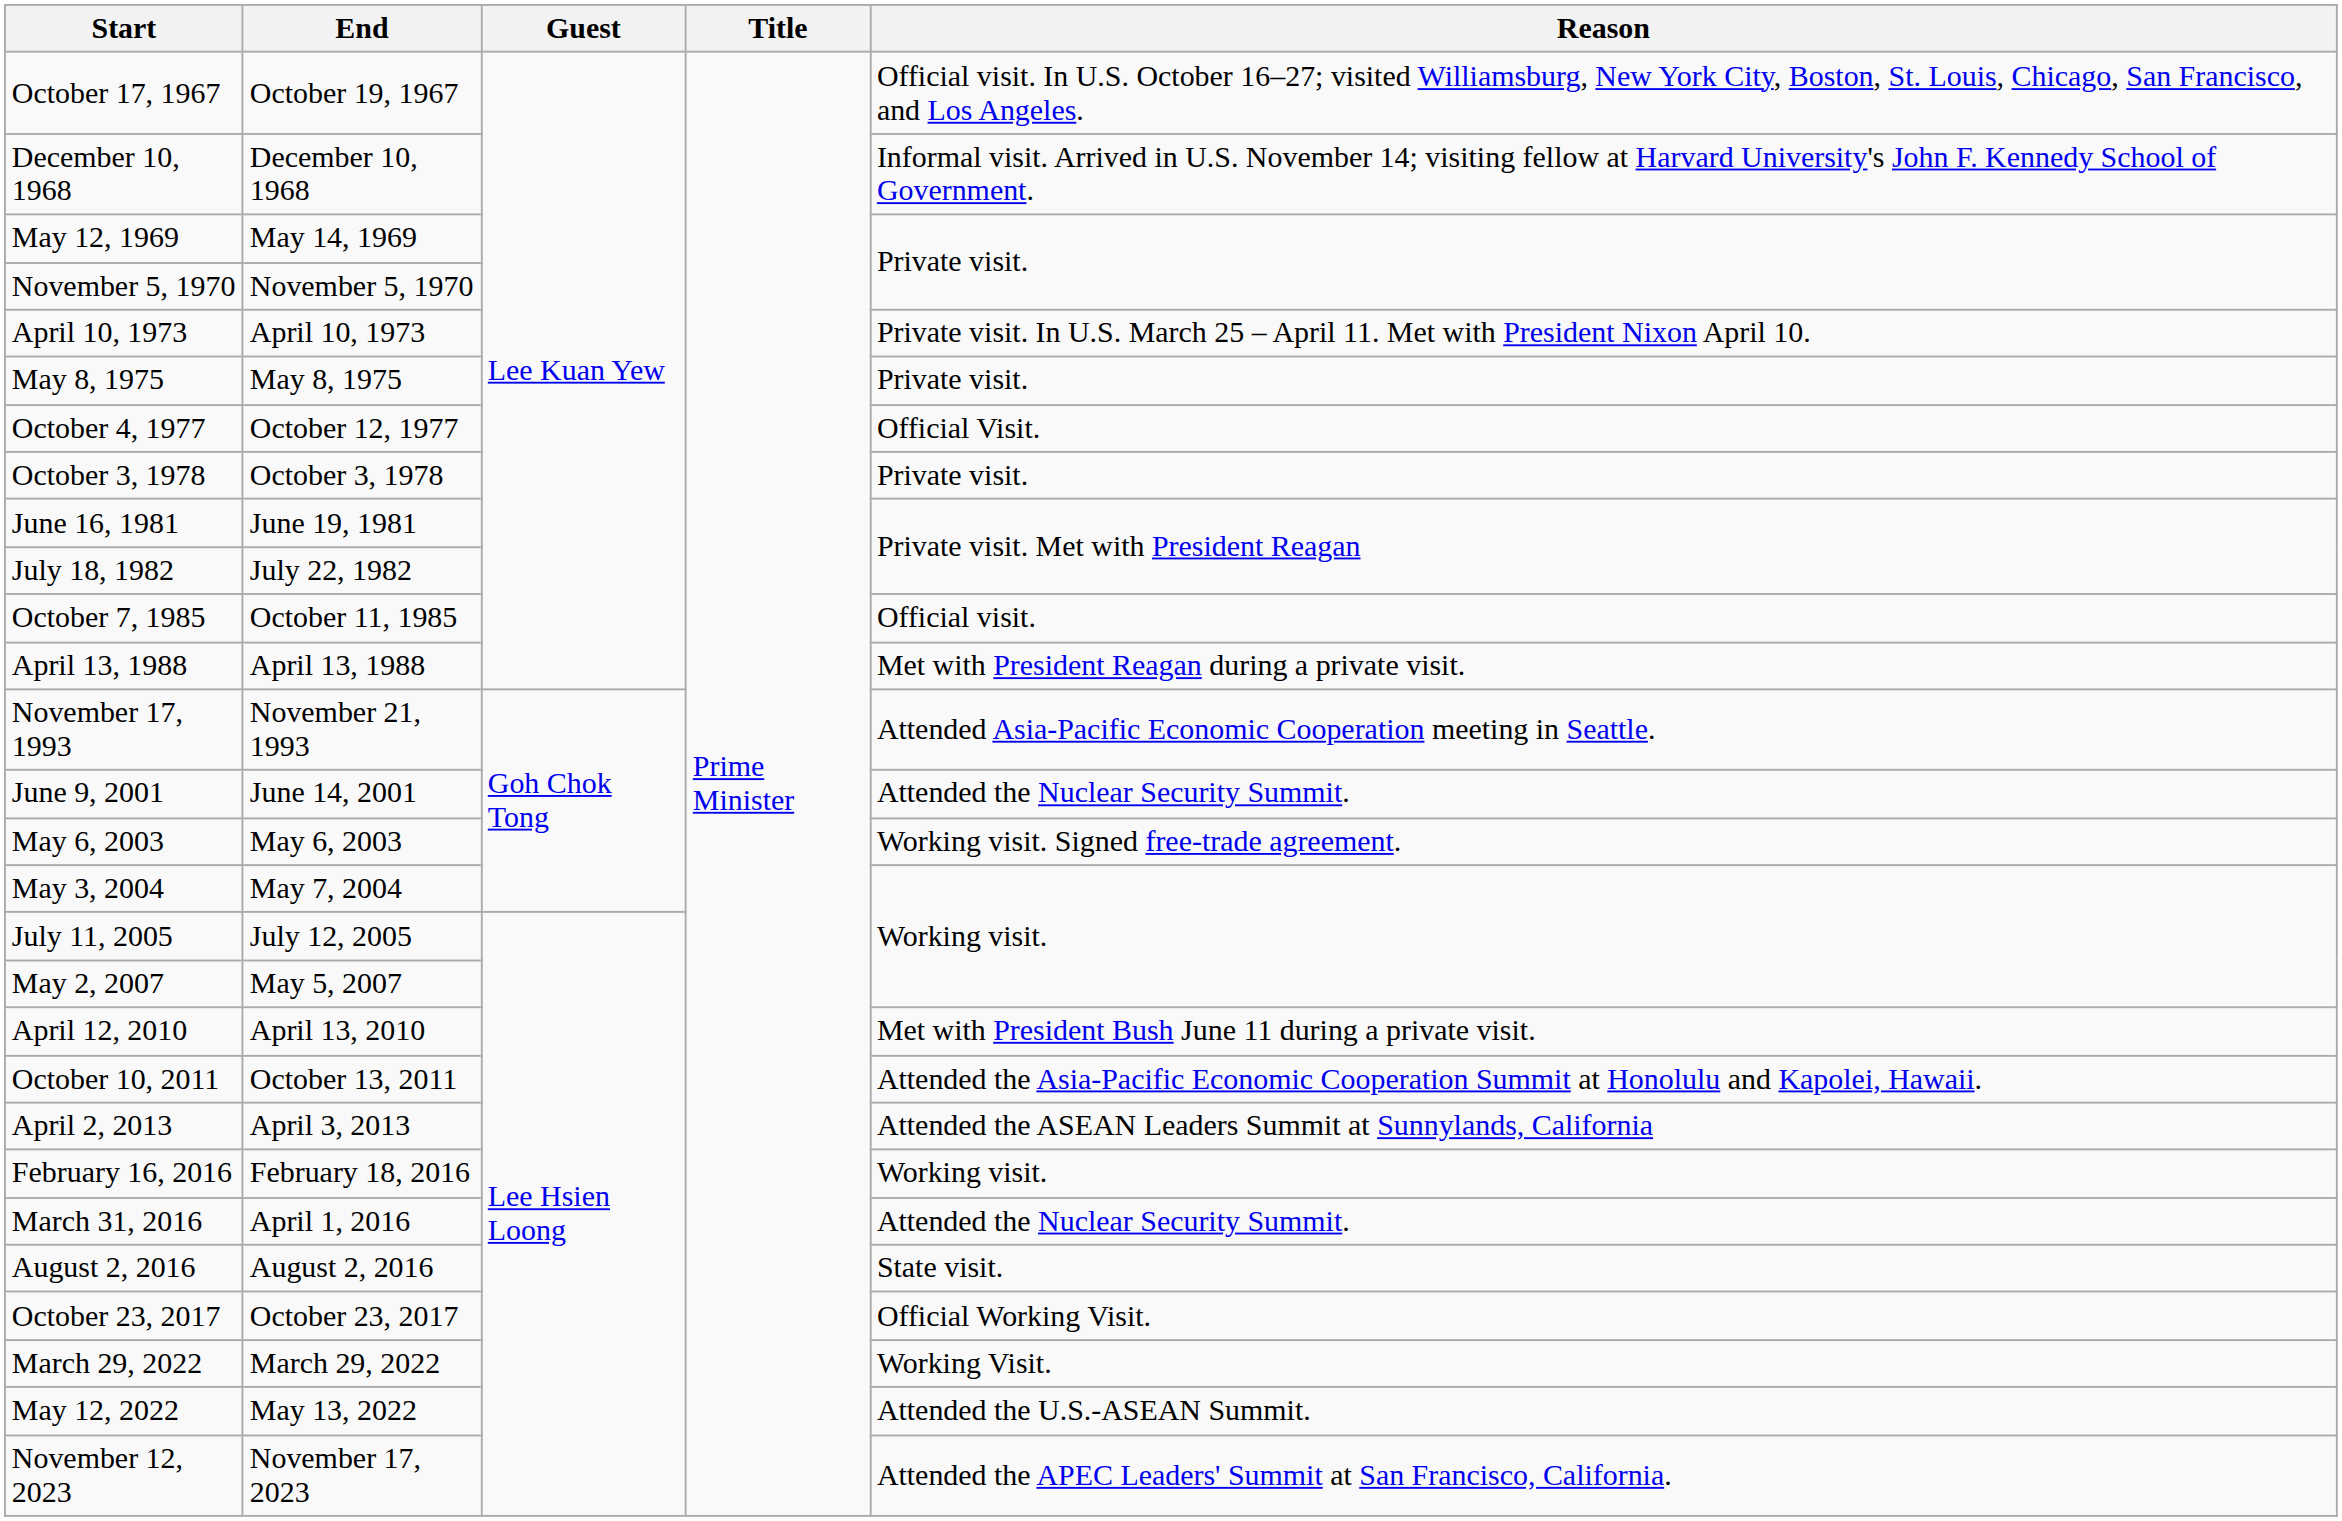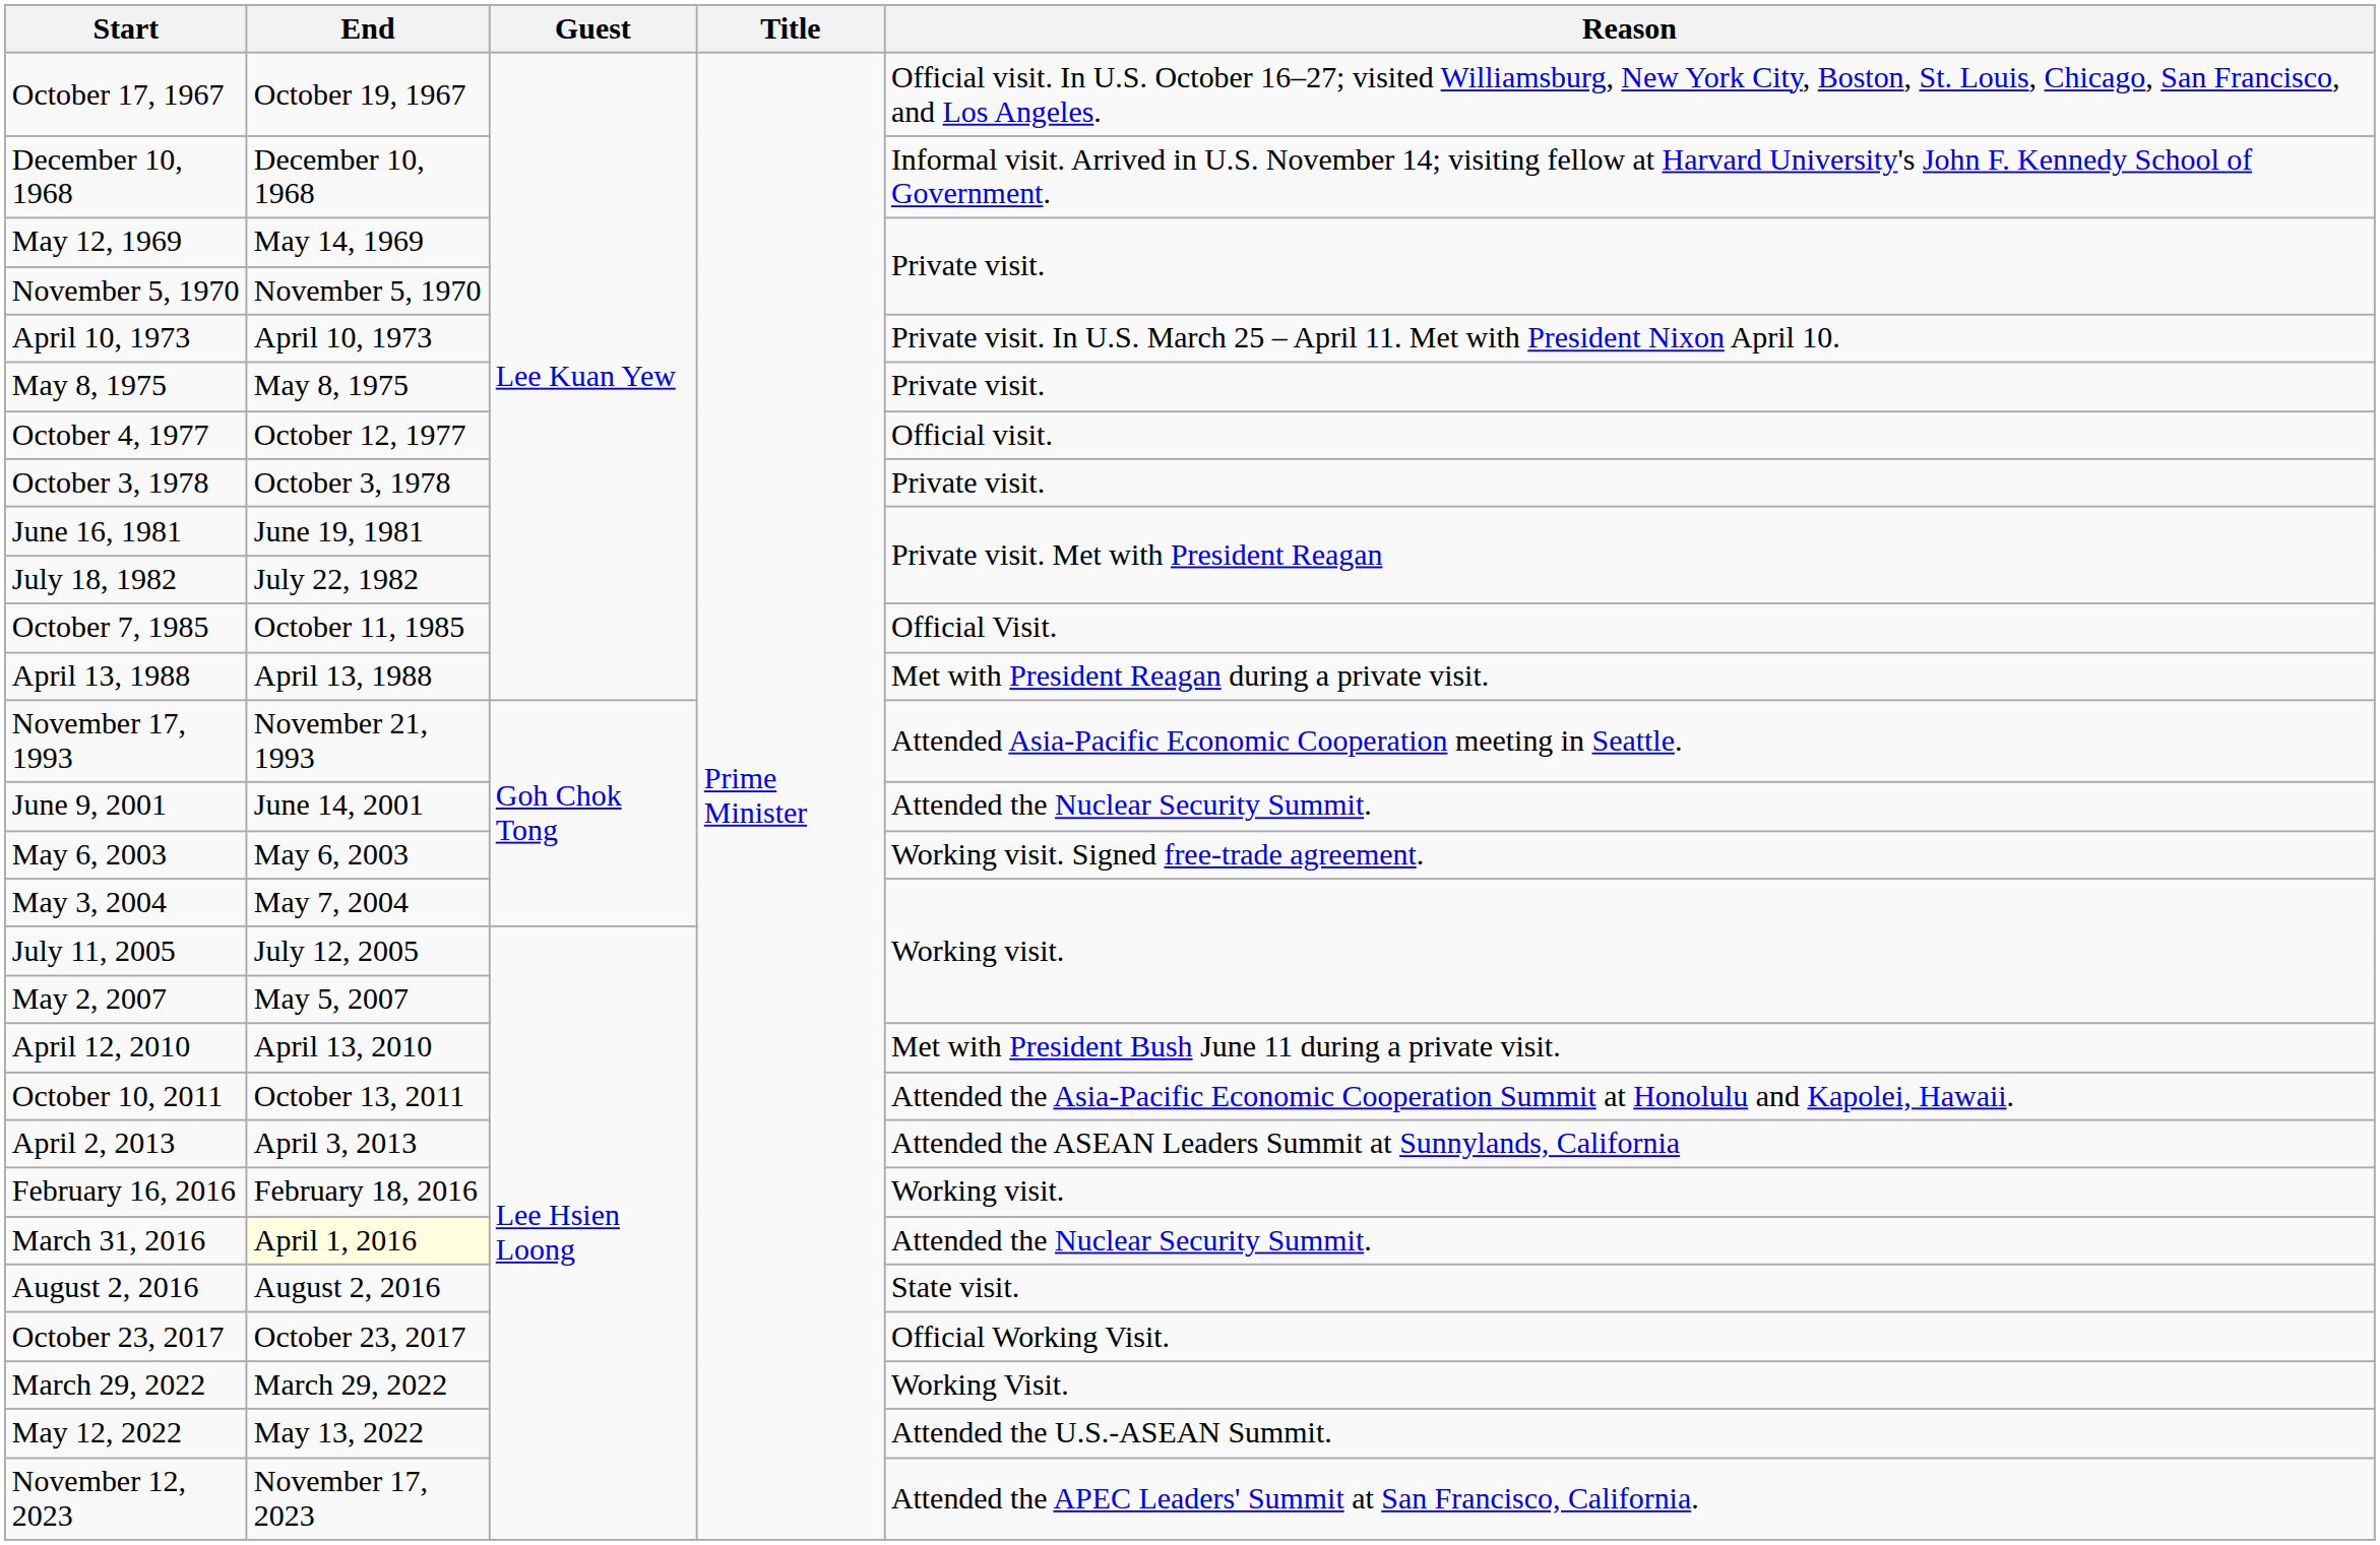October 4, 1977 | Reason: Official Visit. -> Official visit.
October 7, 1985 | Reason: Official visit. -> Official Visit.
March 31, 2016 | End: no background -> lightyellow background
